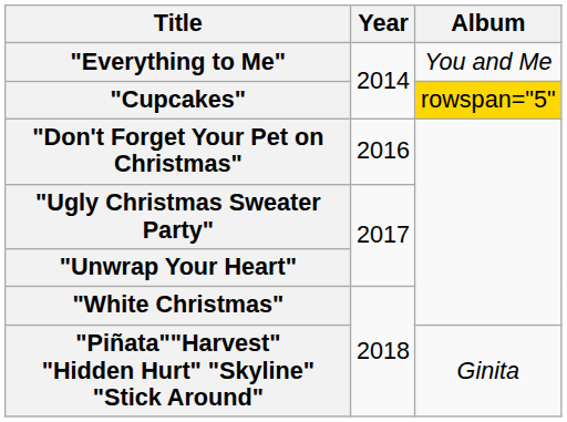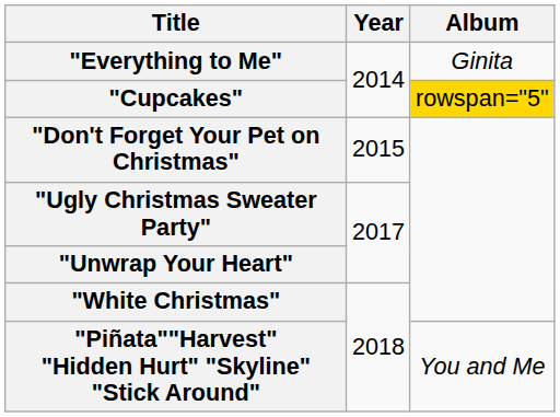"Everything to Me" | Album: You and Me -> Ginita
"Don't Forget Your Pet on Christmas" | Year: 2016 -> 2015
"Piñata""Harvest" "Hidden Hurt" "Skyline" "Stick Around" | Album: Ginita -> You and Me
